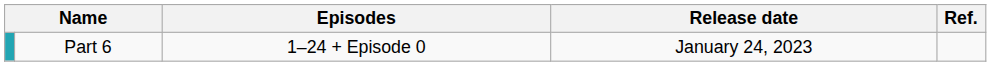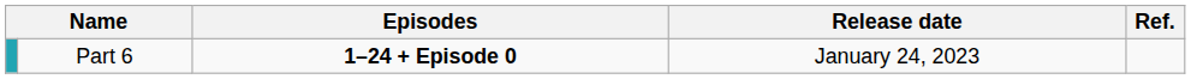Part 6 | Episodes: normal -> bold
